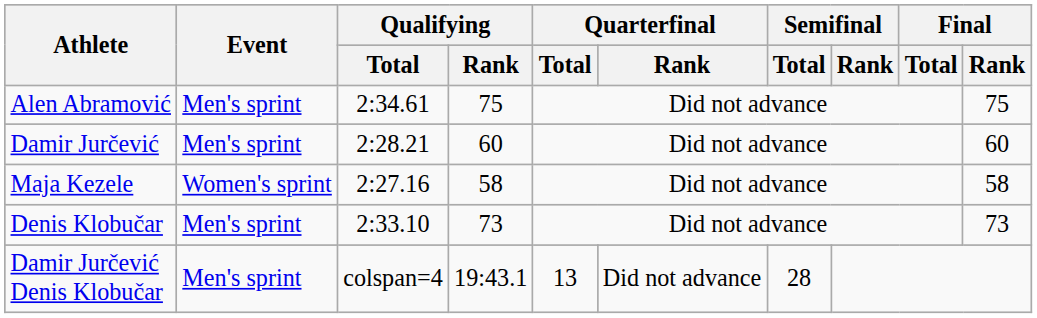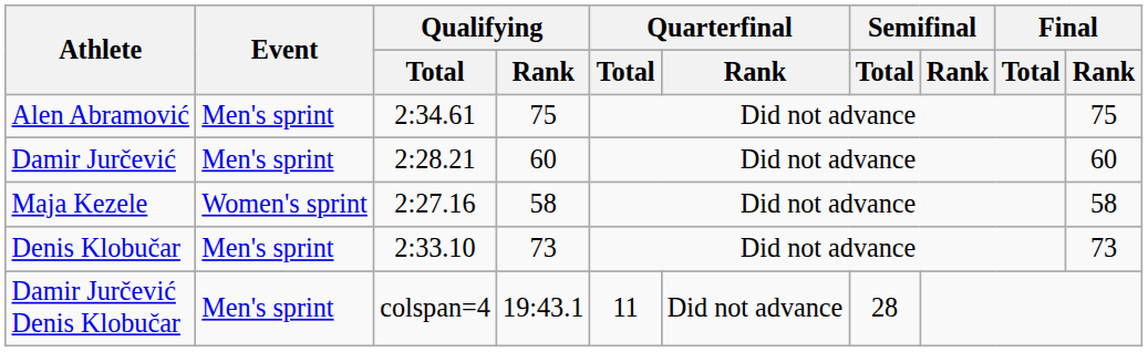Damir Jurčević Denis Klobučar | Quarterfinal / Total: 13 -> 11
